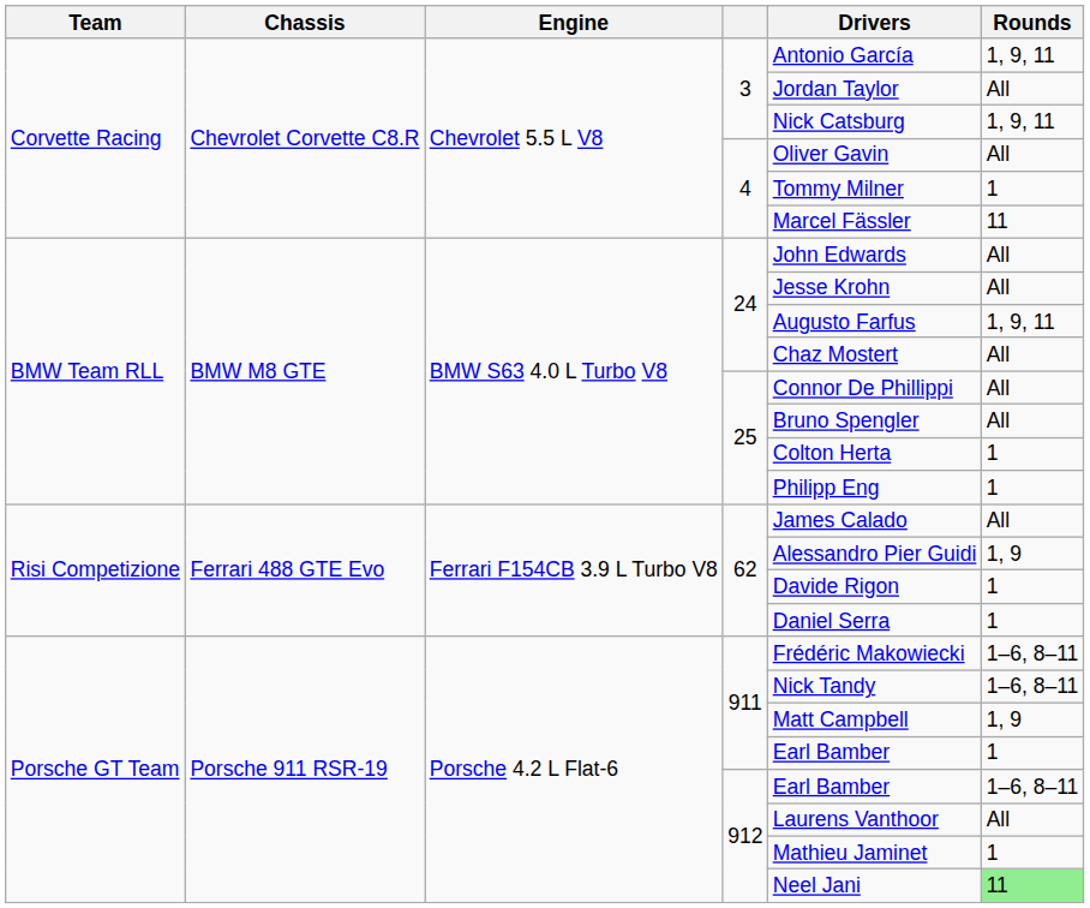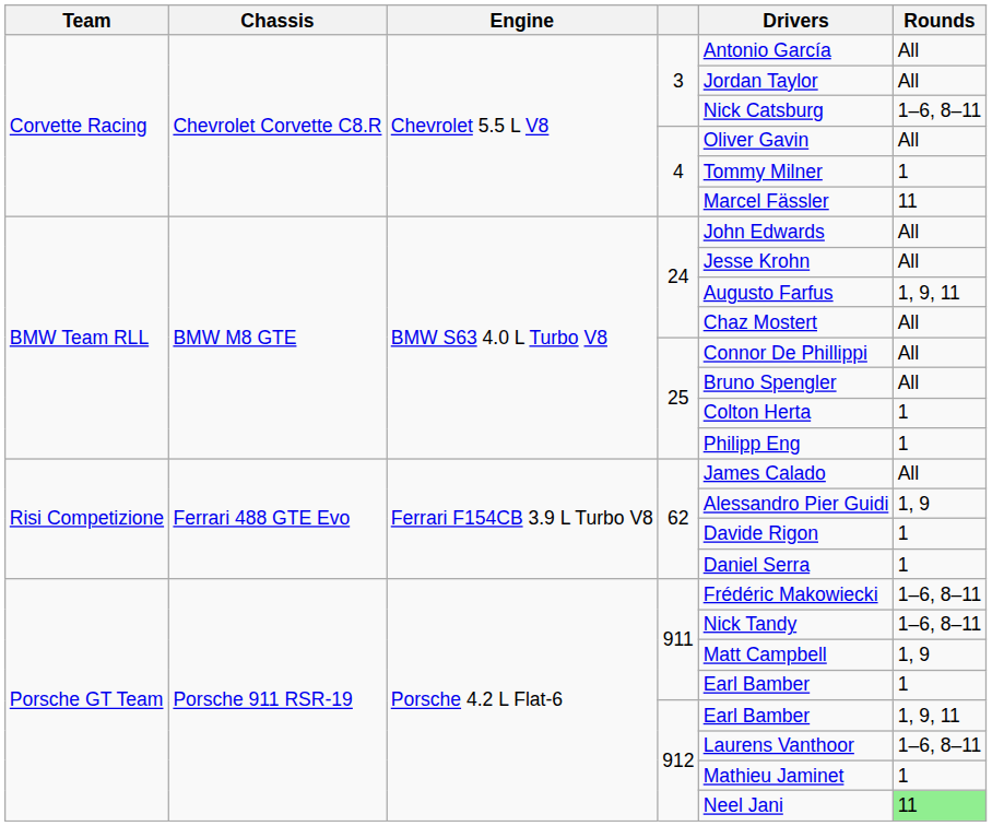row 2 | Rounds: 1, 9, 11 -> All
row 4 | Rounds: 1, 9, 11 -> 1–6, 8–11
row 24 | Rounds: 1–6, 8–11 -> 1, 9, 11
row 25 | Rounds: All -> 1–6, 8–11
